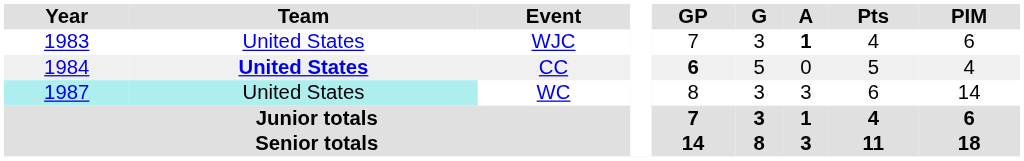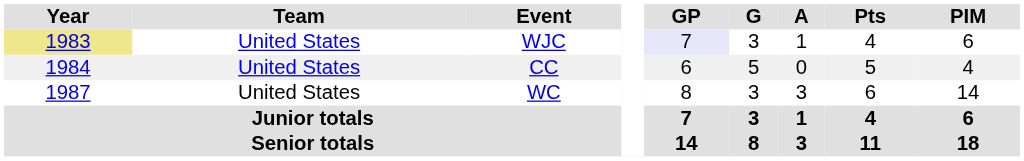WJC | Year: no background -> khaki background
WJC | GP: no background -> lavender background
WJC | A: bold -> normal
CC | Team: bold -> normal
CC | GP: bold -> normal
WC | Year: paleturquoise background -> no background
WC | Team: paleturquoise background -> no background
